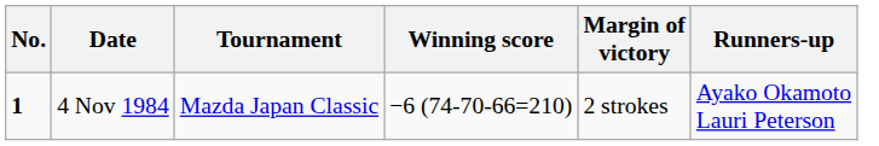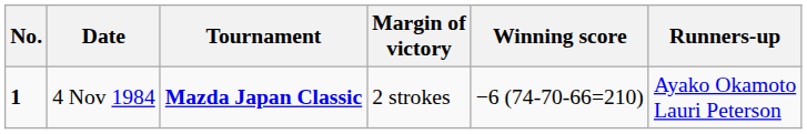columns swapped: Winning score <-> Margin of victory
4 Nov 1984 | Tournament: normal -> bold
